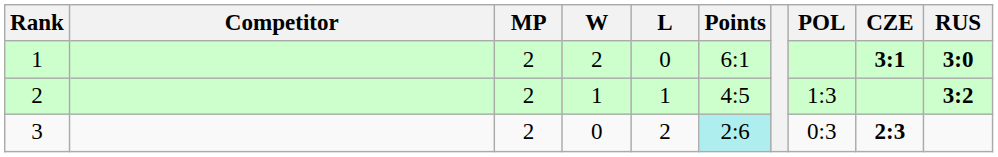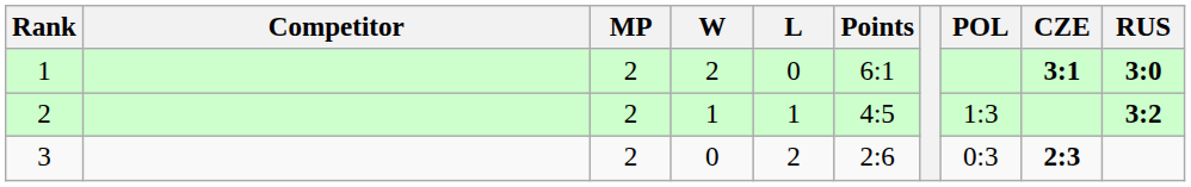3 | Points: paleturquoise background -> no background
